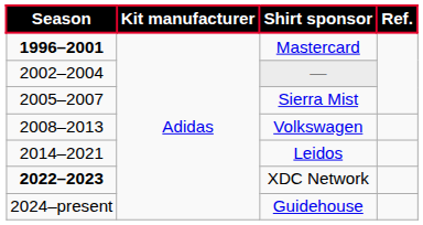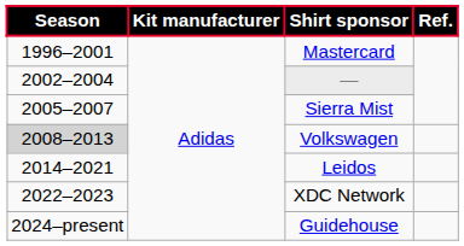Mastercard | Season: bold -> normal
Volkswagen | Season: no background -> lightgrey background
XDC Network | Season: bold -> normal
